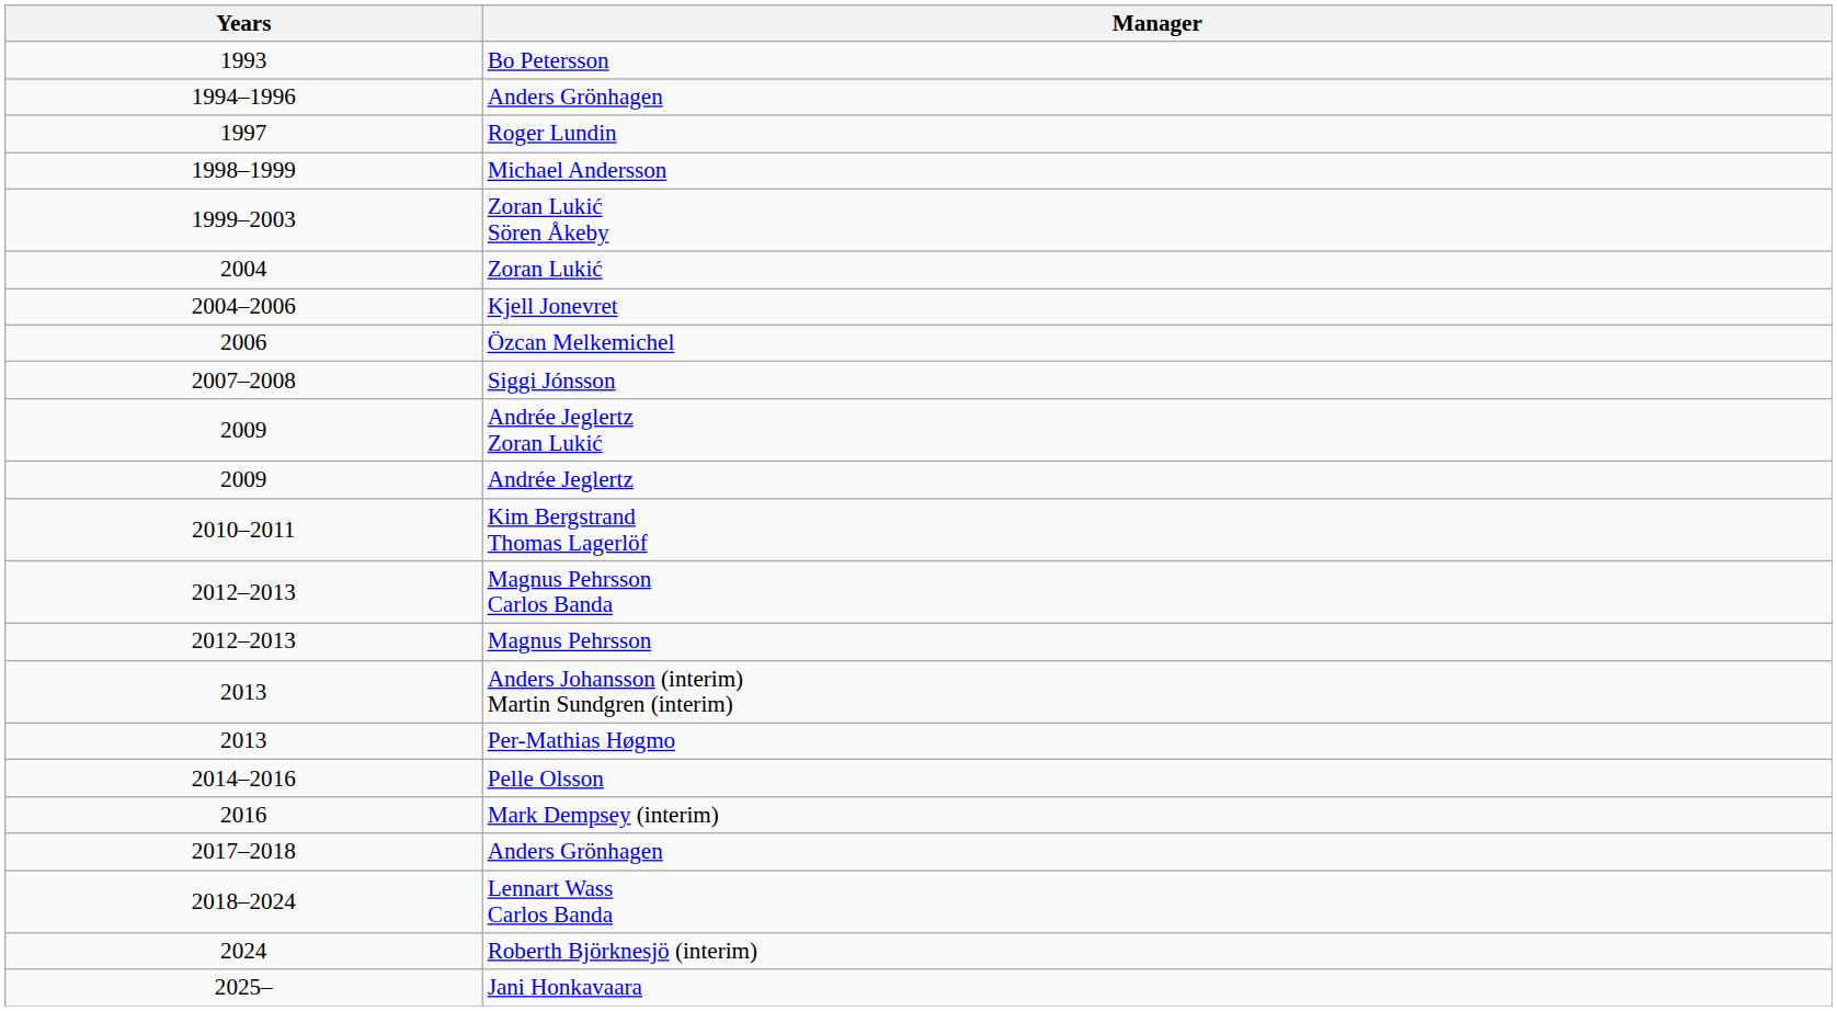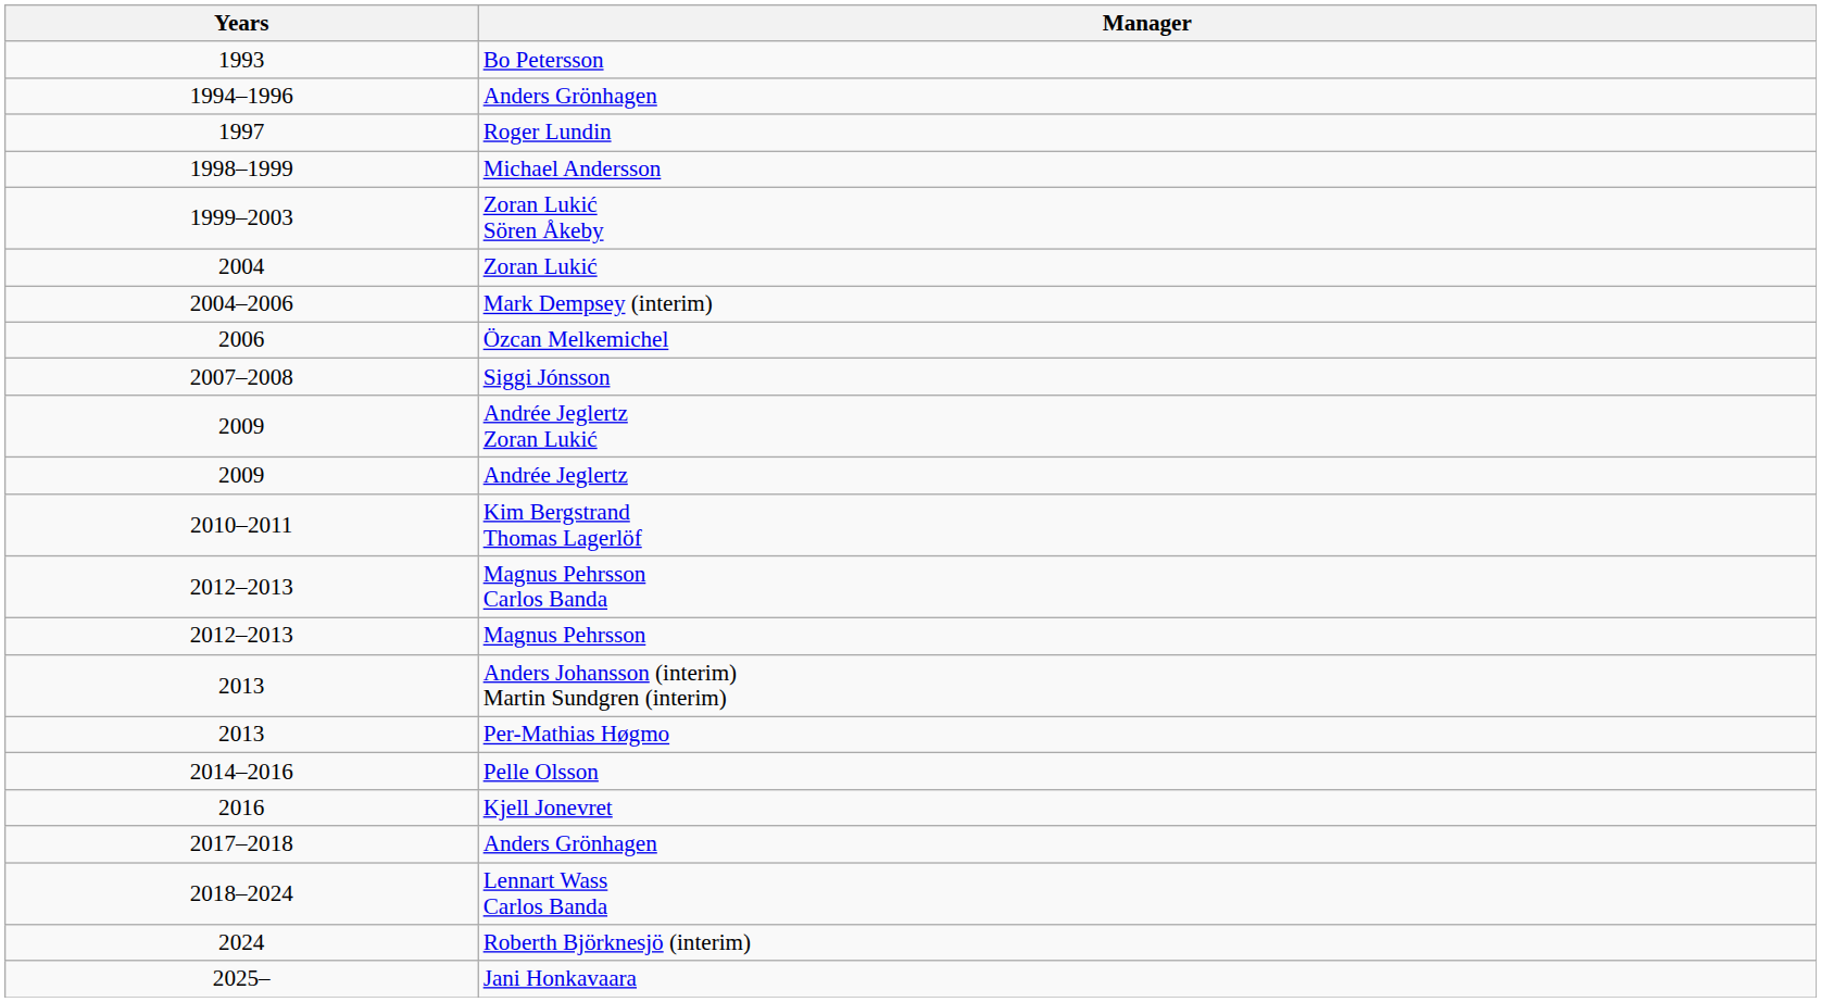row 8 | Manager: Kjell Jonevret -> Mark Dempsey (interim)
row 19 | Manager: Mark Dempsey (interim) -> Kjell Jonevret
